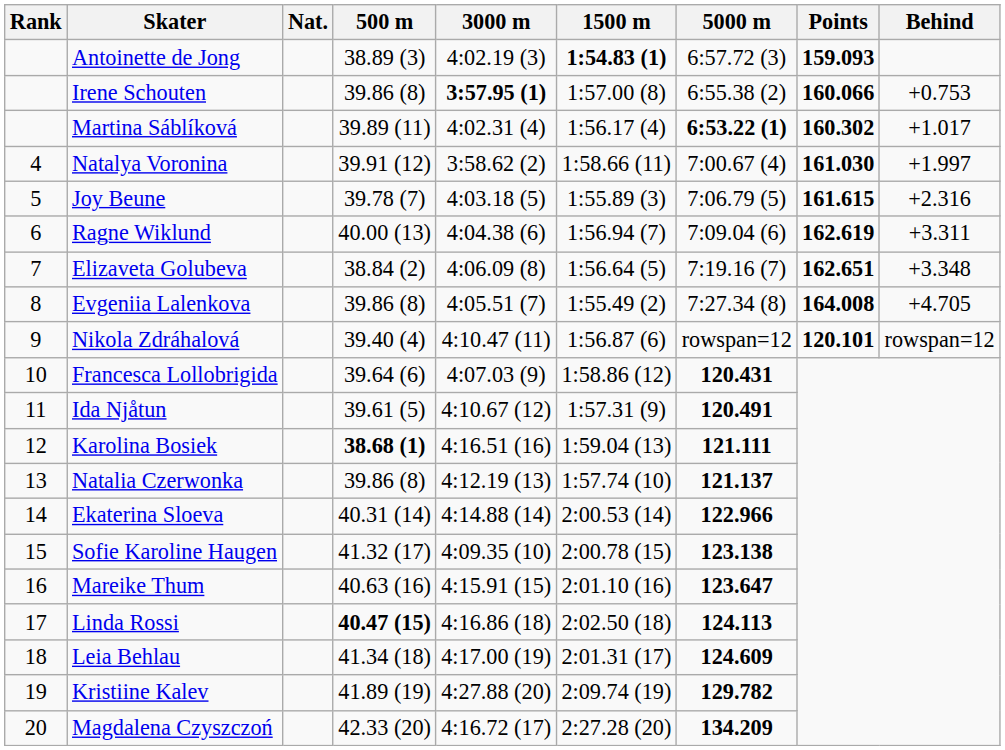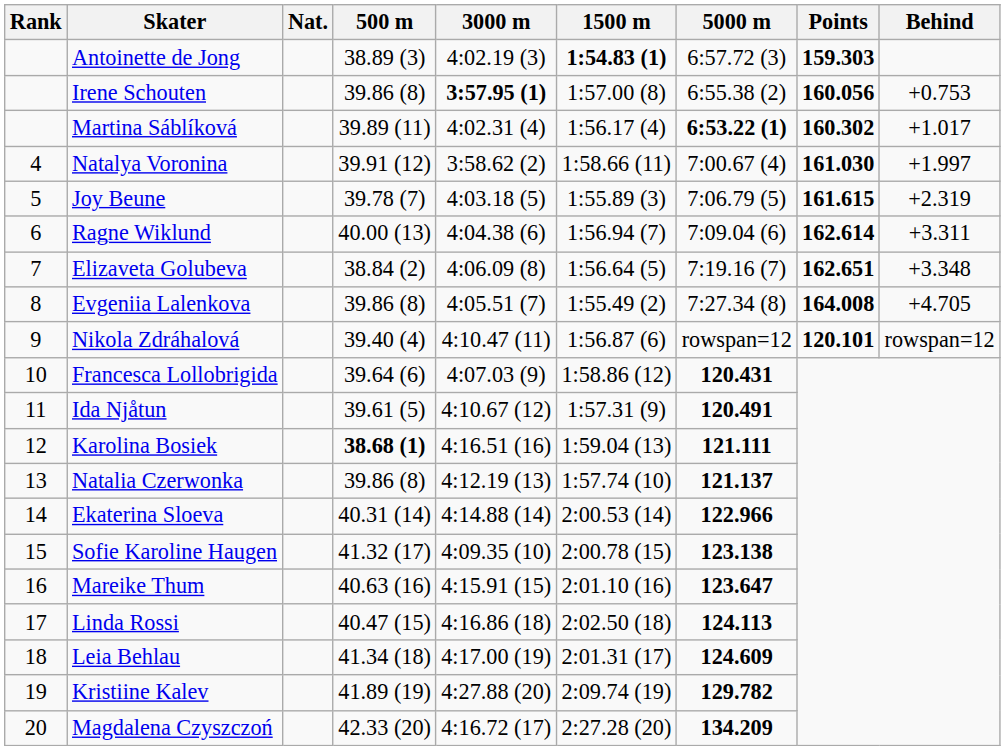Antoinette de Jong | Points: 159.093 -> 159.303
Irene Schouten | Points: 160.066 -> 160.056
Joy Beune | Behind: +2.316 -> +2.319
Ragne Wiklund | Points: 162.619 -> 162.614
Linda Rossi | 500 m: bold -> normal
